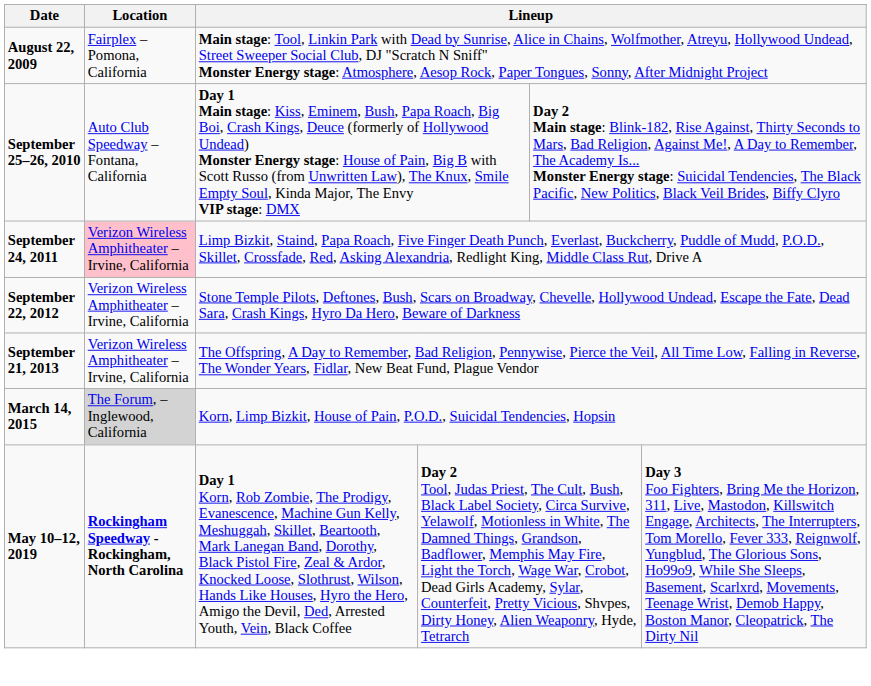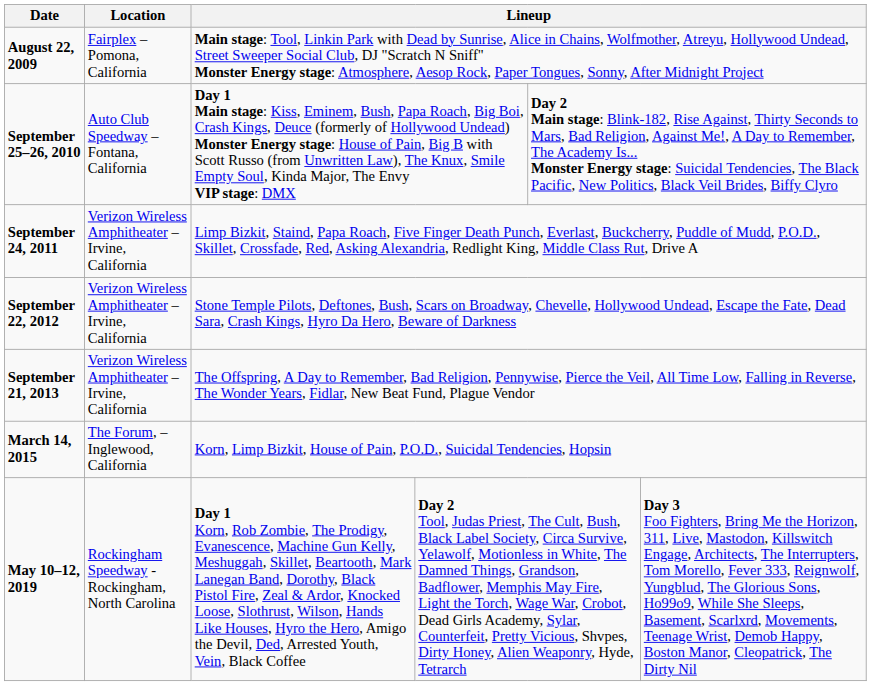September 24, 2011 | Location: pink background -> no background
March 14, 2015 | Location: lightgrey background -> no background
May 10–12, 2019 | Location: bold -> normal
